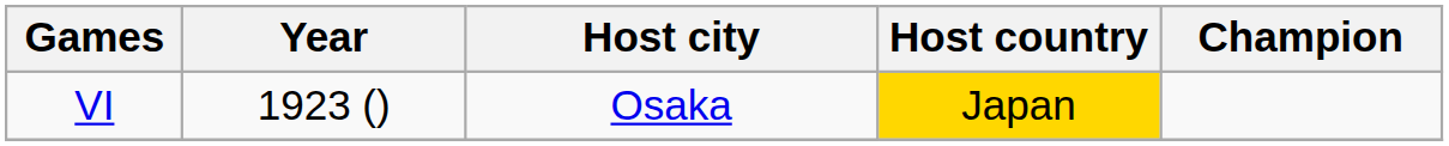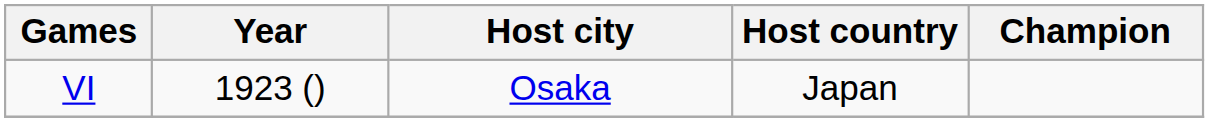VI | Host country: gold background -> no background
